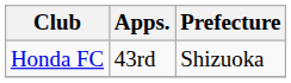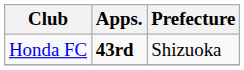Honda FC | Apps.: normal -> bold
